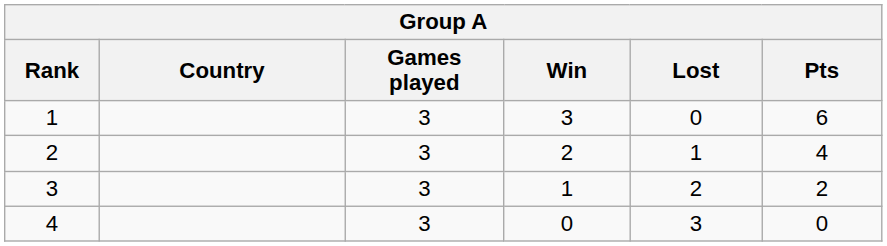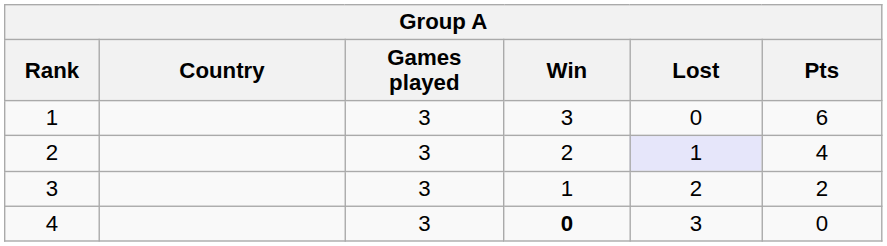row 4 | Lost: no background -> lavender background
row 6 | Win: normal -> bold
